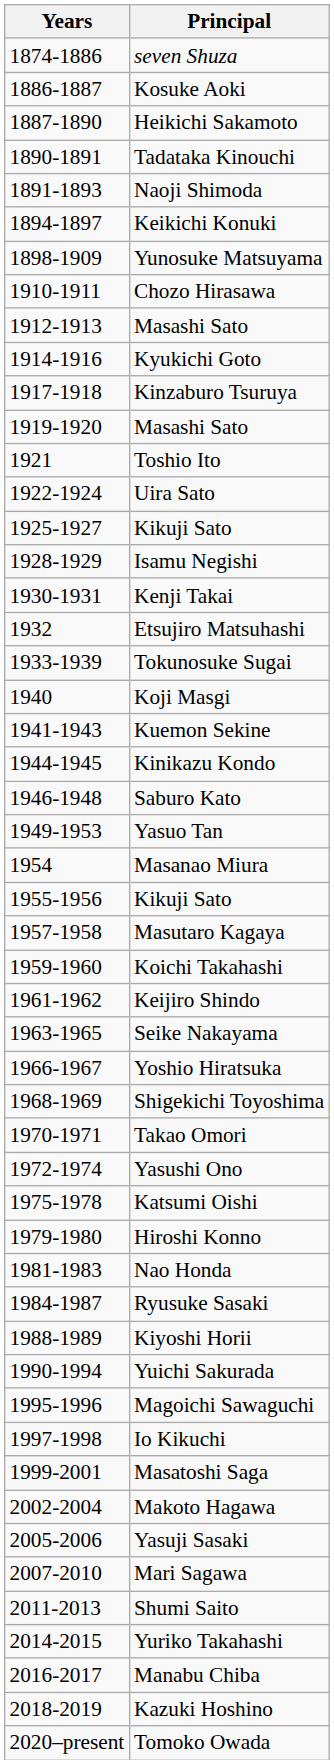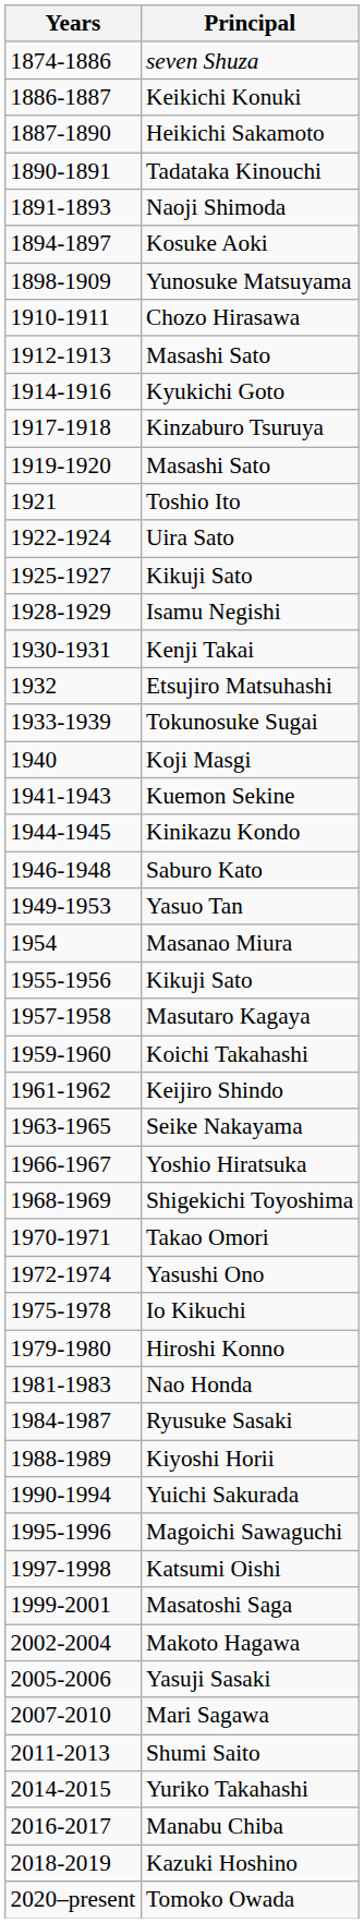row 3 | Principal: Kosuke Aoki -> Keikichi Konuki
row 7 | Principal: Keikichi Konuki -> Kosuke Aoki
row 36 | Principal: Katsumi Oishi -> Io Kikuchi
row 43 | Principal: Io Kikuchi -> Katsumi Oishi
